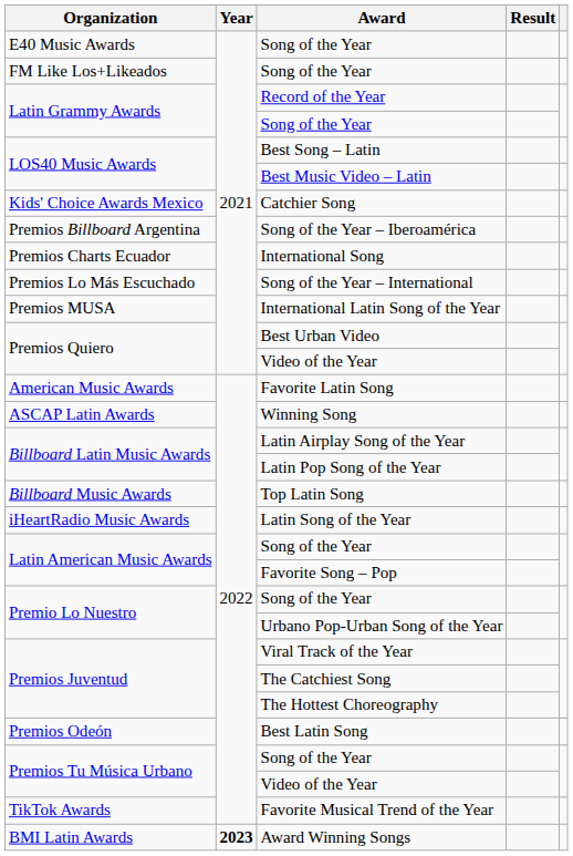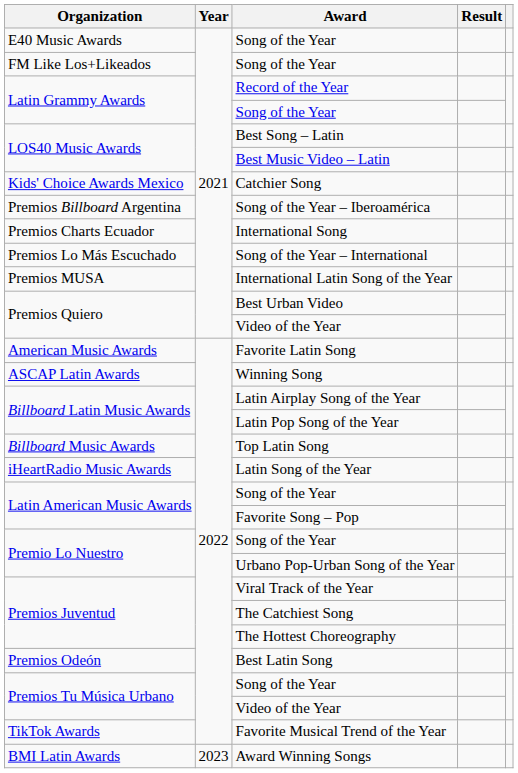Award Winning Songs | Year: bold -> normal
